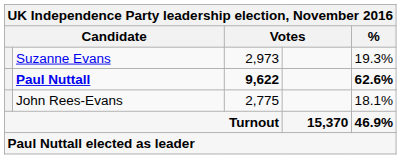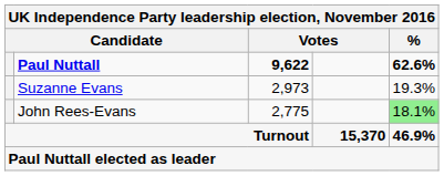rows swapped: Paul Nuttall <-> Suzanne Evans
John Rees-Evans | %: no background -> lightgreen background
